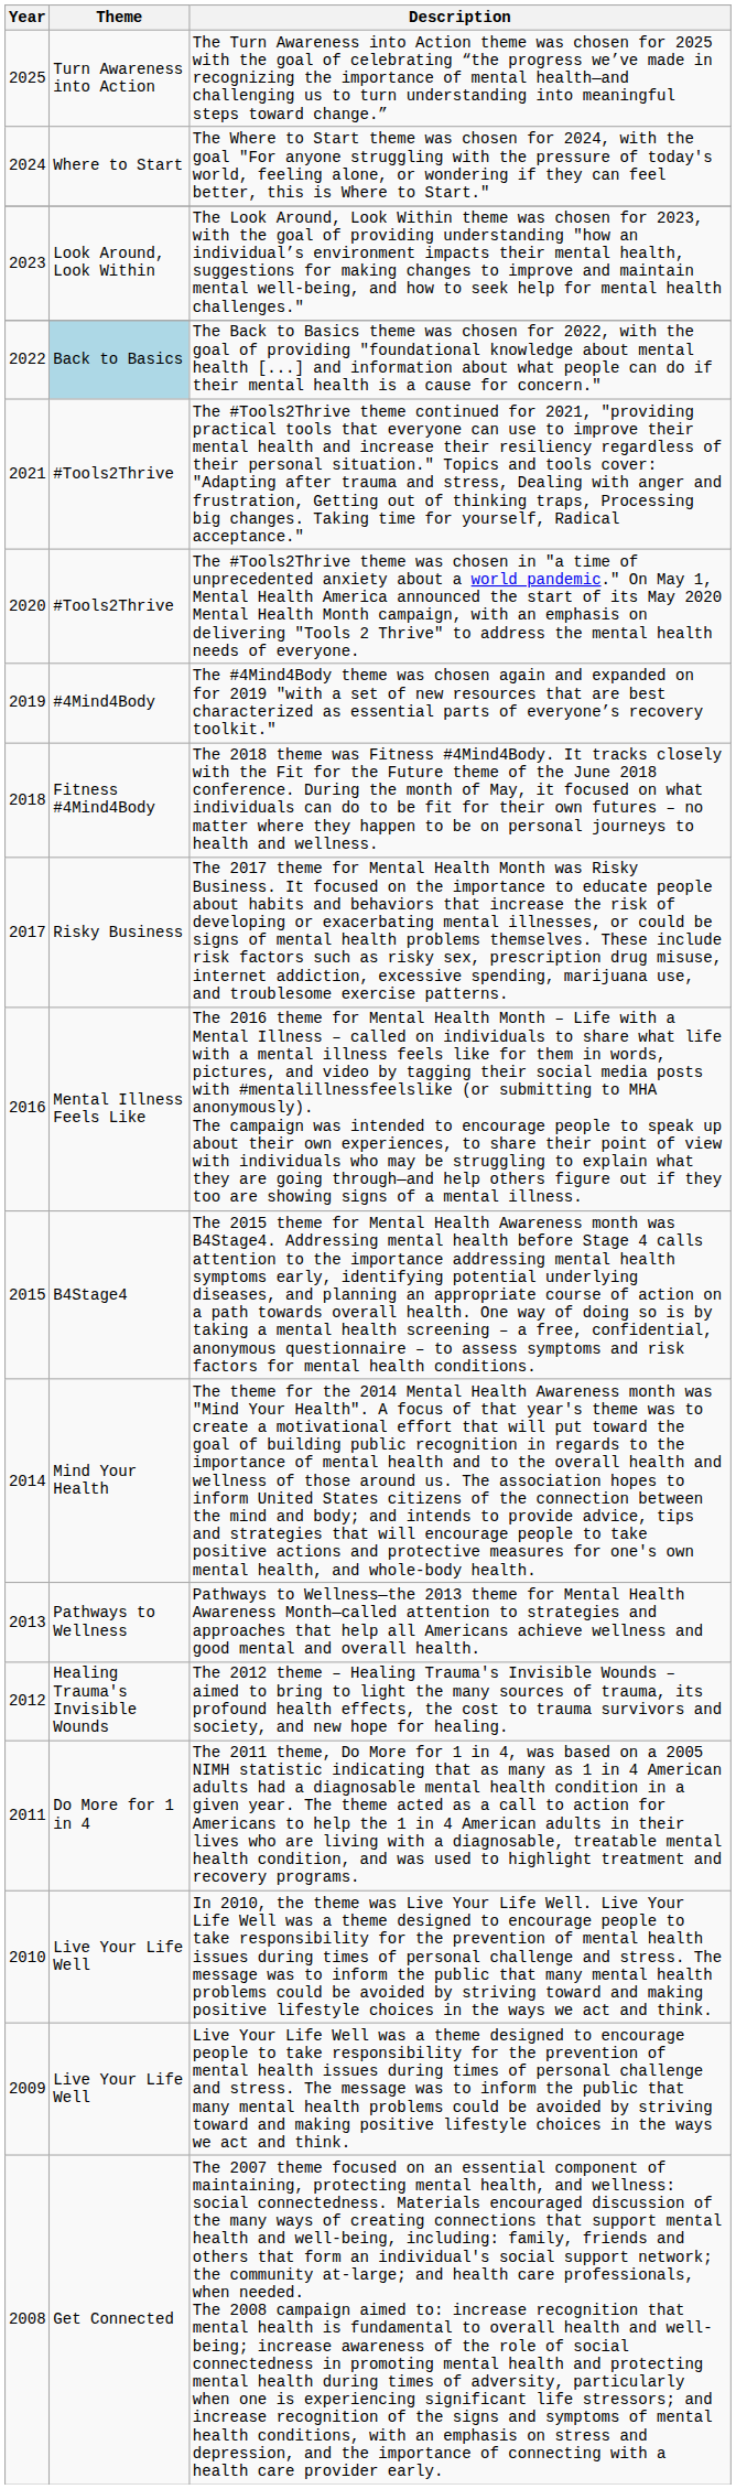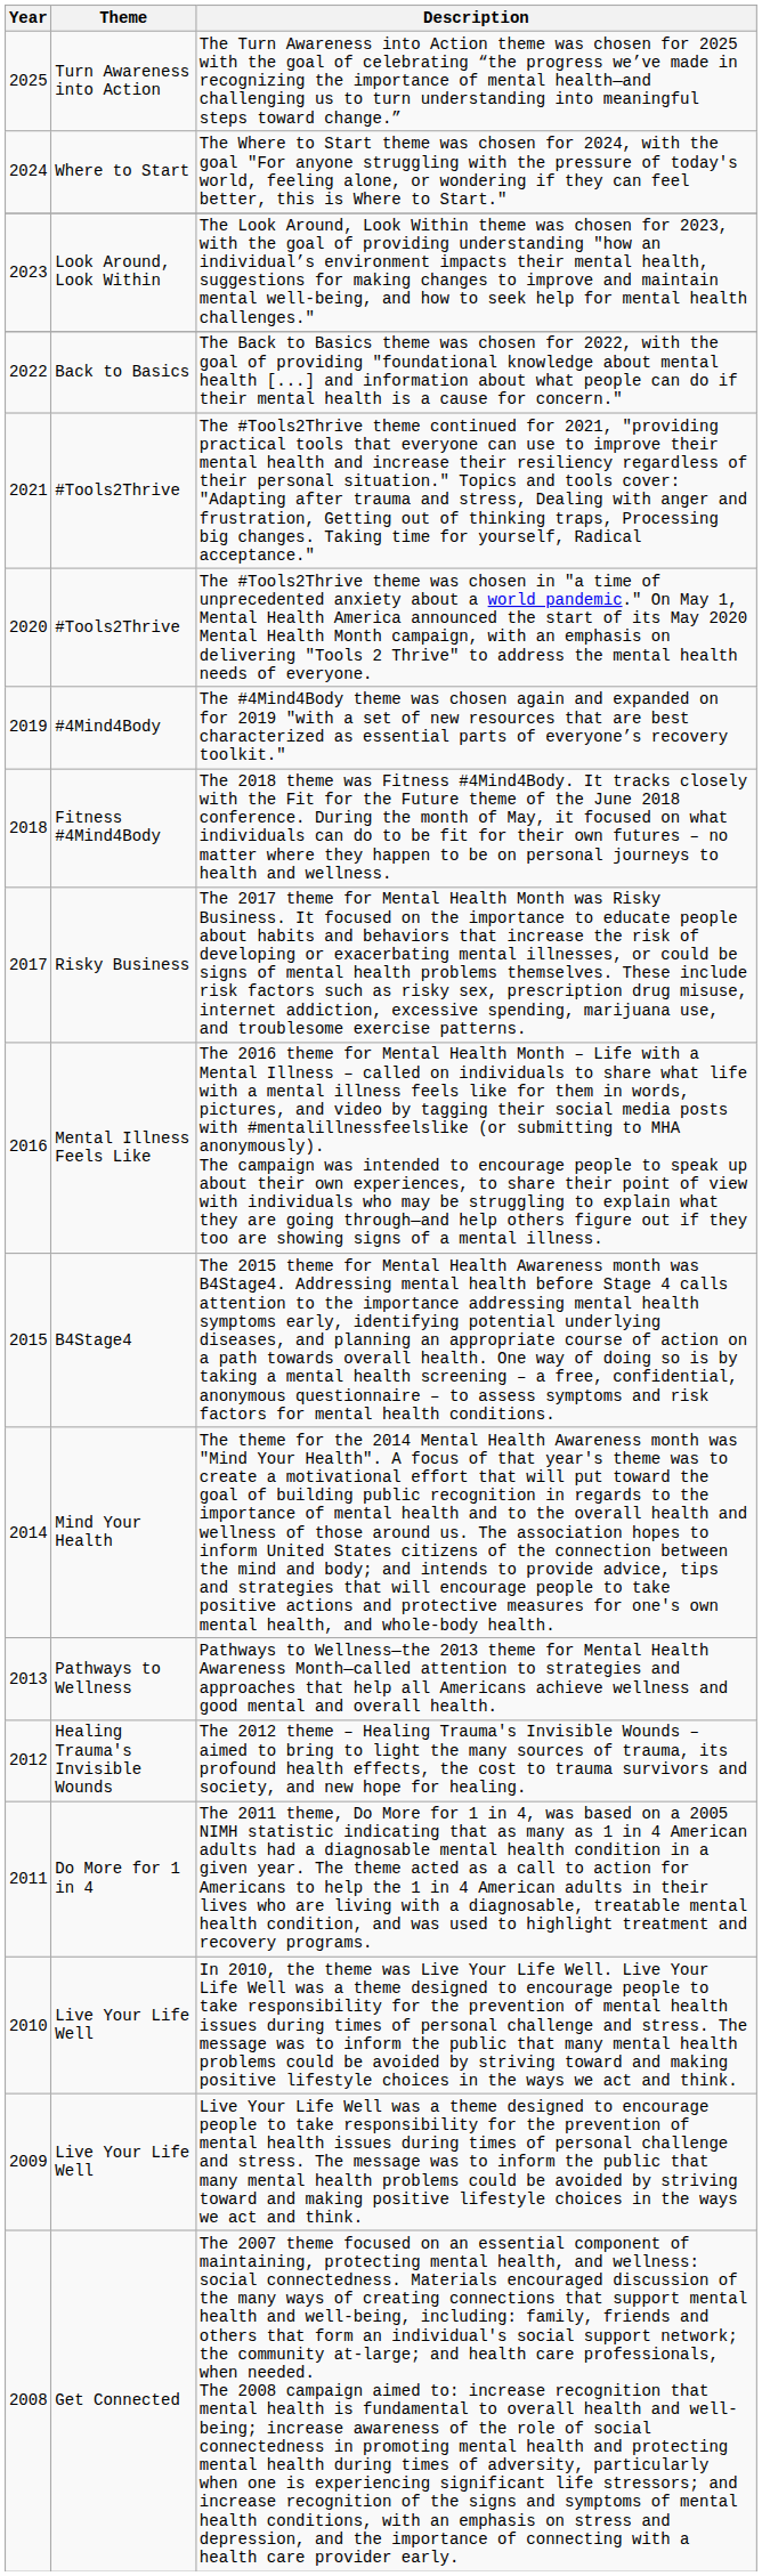row 5 | Theme: lightblue background -> no background
